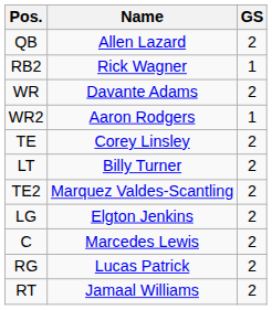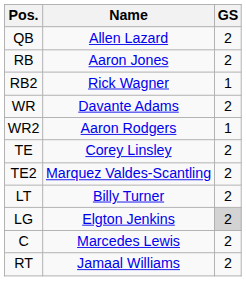+ row: RB | Aaron Jones | 2
rows swapped: TE2 <-> LT
LG | GS: no background -> lightgrey background
- row: RG | Lucas Patrick | 2
